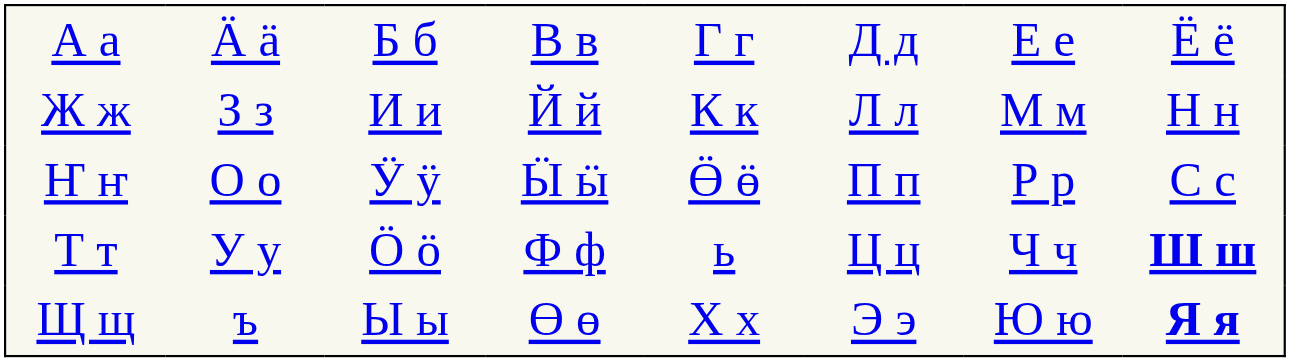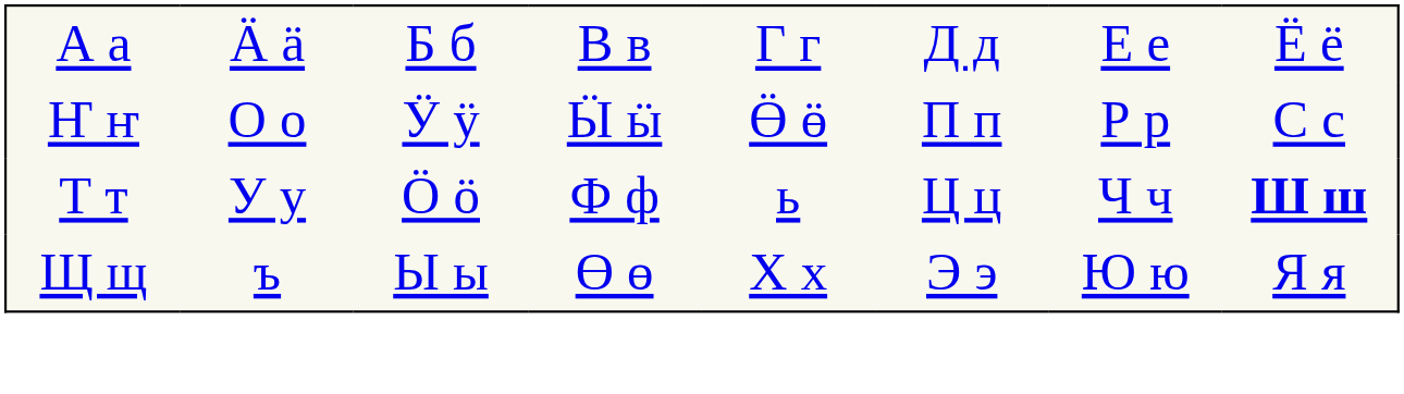- row: Ж ж | З з | И и | Й й | К к | Л л | М м | Н н
Щ щ | column 8: bold -> normal
